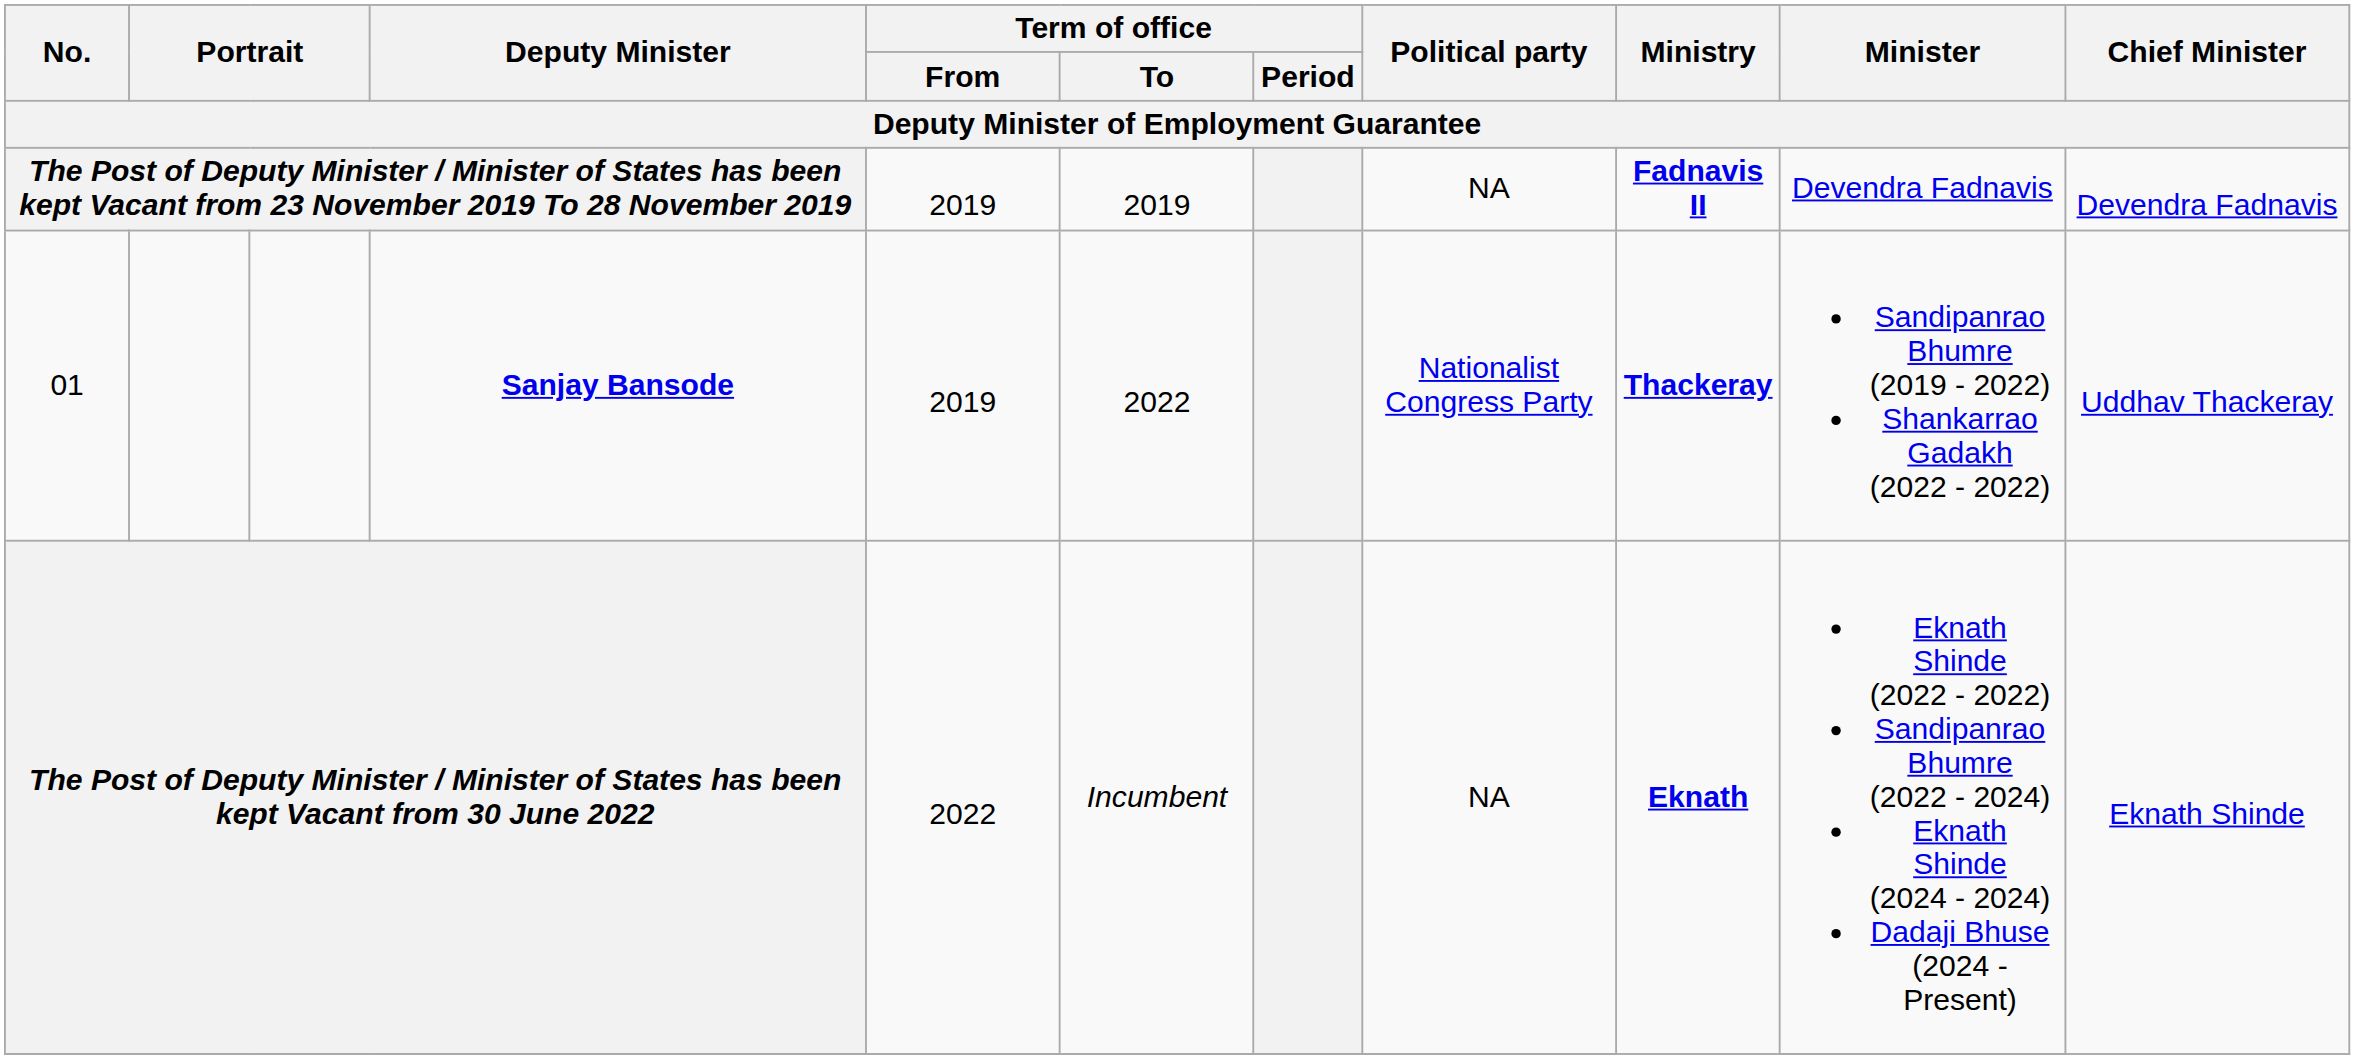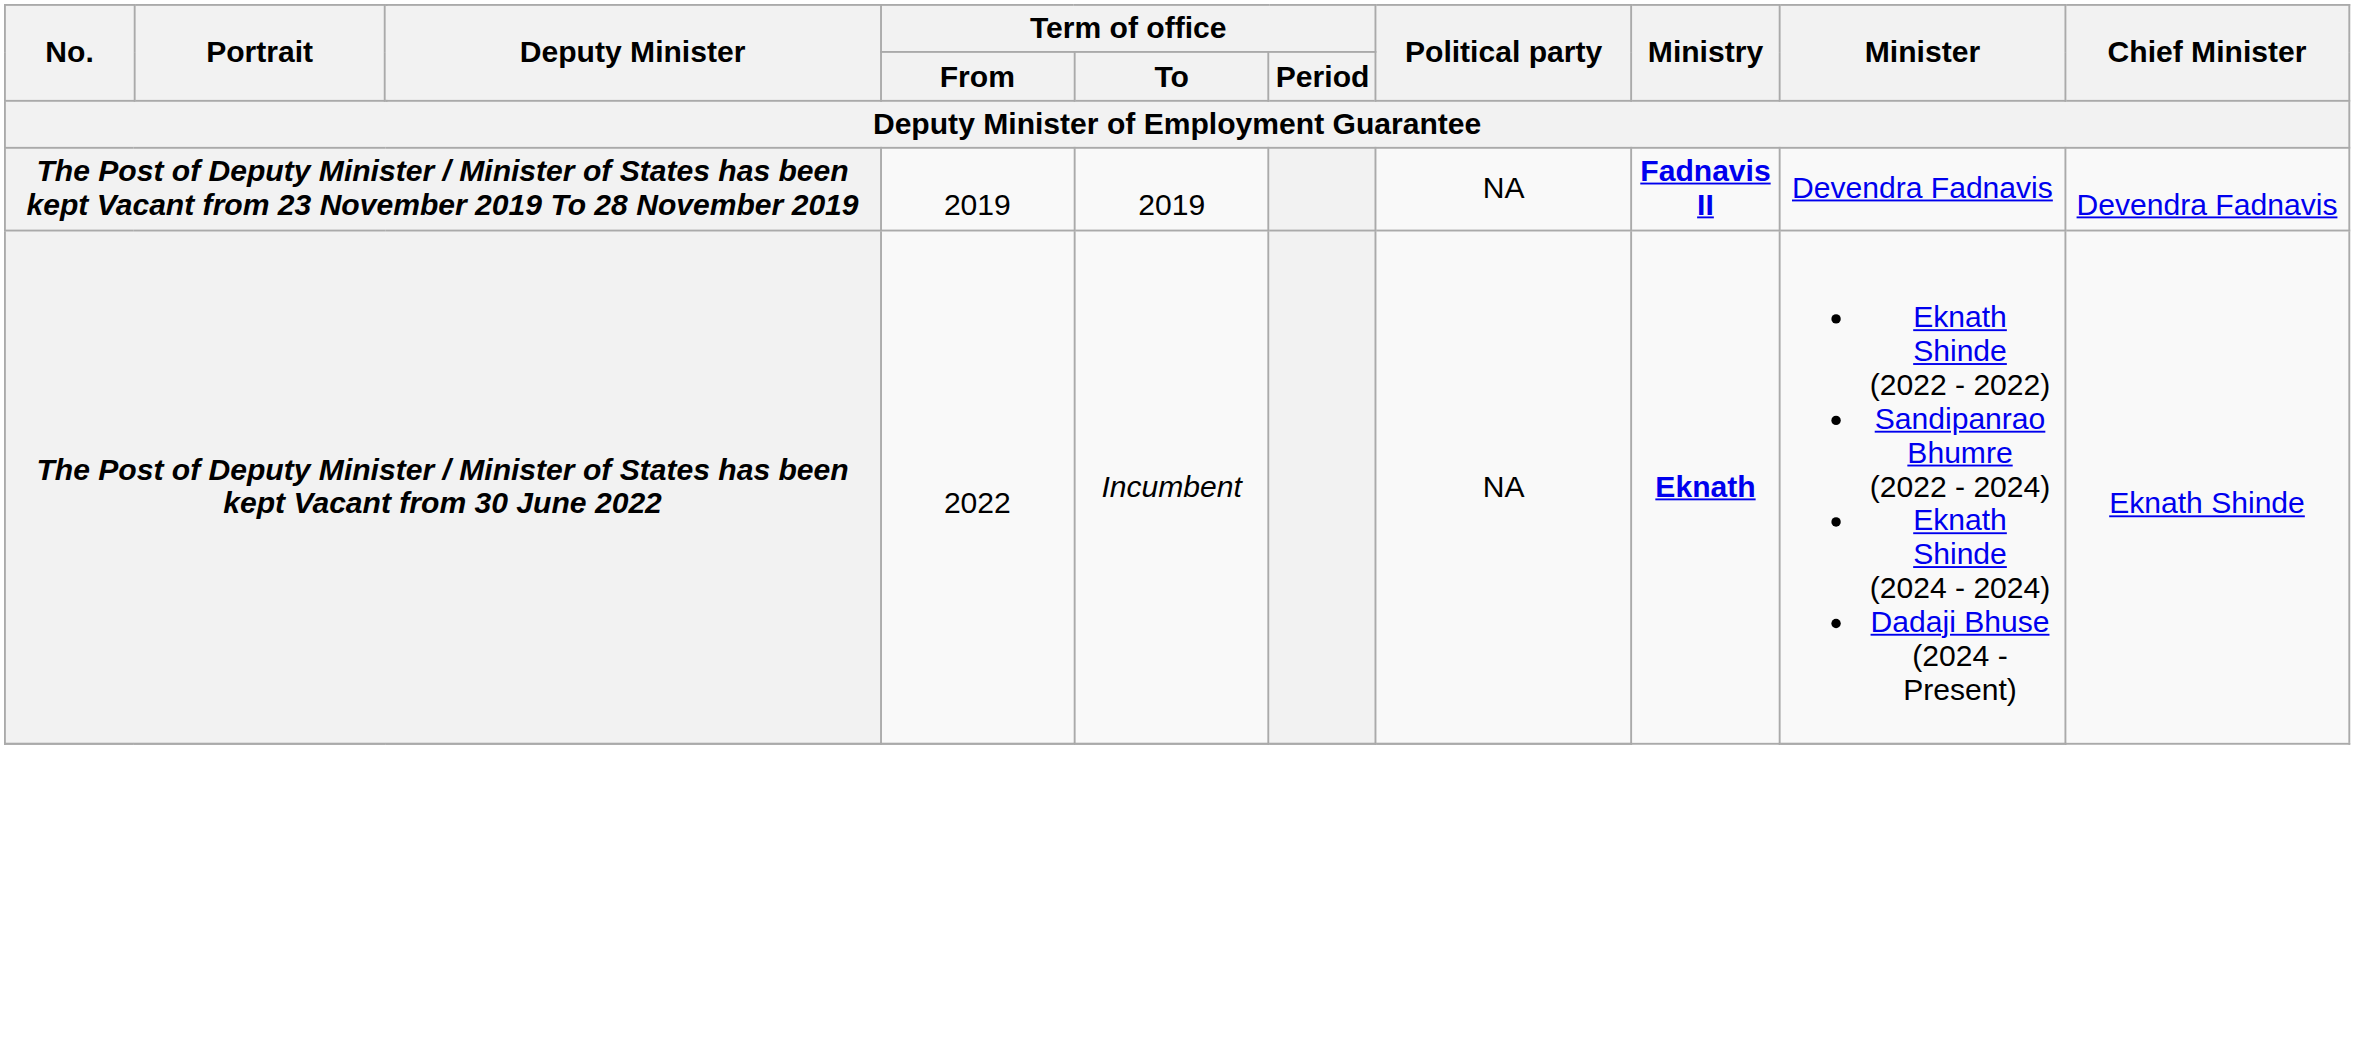- row: 01 | Sanjay Bansode | 2019 | 2022 | Nationalist Congress Party | Thackeray | Sandipanrao Bhumre (2019 - 2022) Shankarrao Gadakh (2022 - 2022) | Uddhav Thackeray
